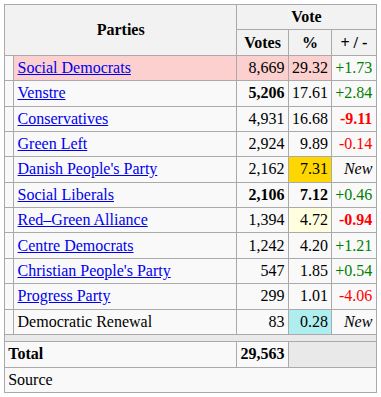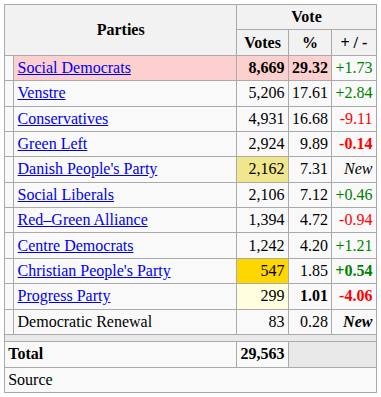Social Democrats | Vote / Votes: normal -> bold
Social Democrats | Vote / %: normal -> bold
Venstre | Vote / Votes: bold -> normal
Conservatives | Vote / + / -: bold -> normal
Green Left | Vote / + / -: normal -> bold
Danish People's Party | Vote / Votes: no background -> khaki background
Danish People's Party | Vote / %: gold background -> no background
Social Liberals | Vote / Votes: bold -> normal
Social Liberals | Vote / %: bold -> normal
Red–Green Alliance | Vote / %: lightyellow background -> no background
Red–Green Alliance | Vote / + / -: bold -> normal
Christian People's Party | Vote / Votes: no background -> gold background
Christian People's Party | Vote / + / -: normal -> bold
Progress Party | Vote / Votes: no background -> lightyellow background
Progress Party | Vote / %: normal -> bold
Progress Party | Vote / + / -: normal -> bold
Democratic Renewal | Vote / %: paleturquoise background -> no background
Democratic Renewal | Vote / + / -: normal -> bold
